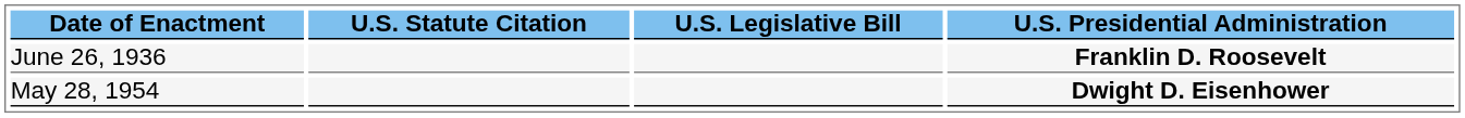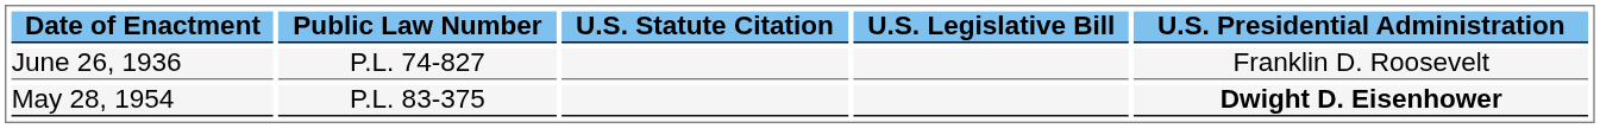+ column: Public Law Number | P.L. 74-827 | P.L. 83-375
June 26, 1936 | U.S. Presidential Administration: bold -> normal
